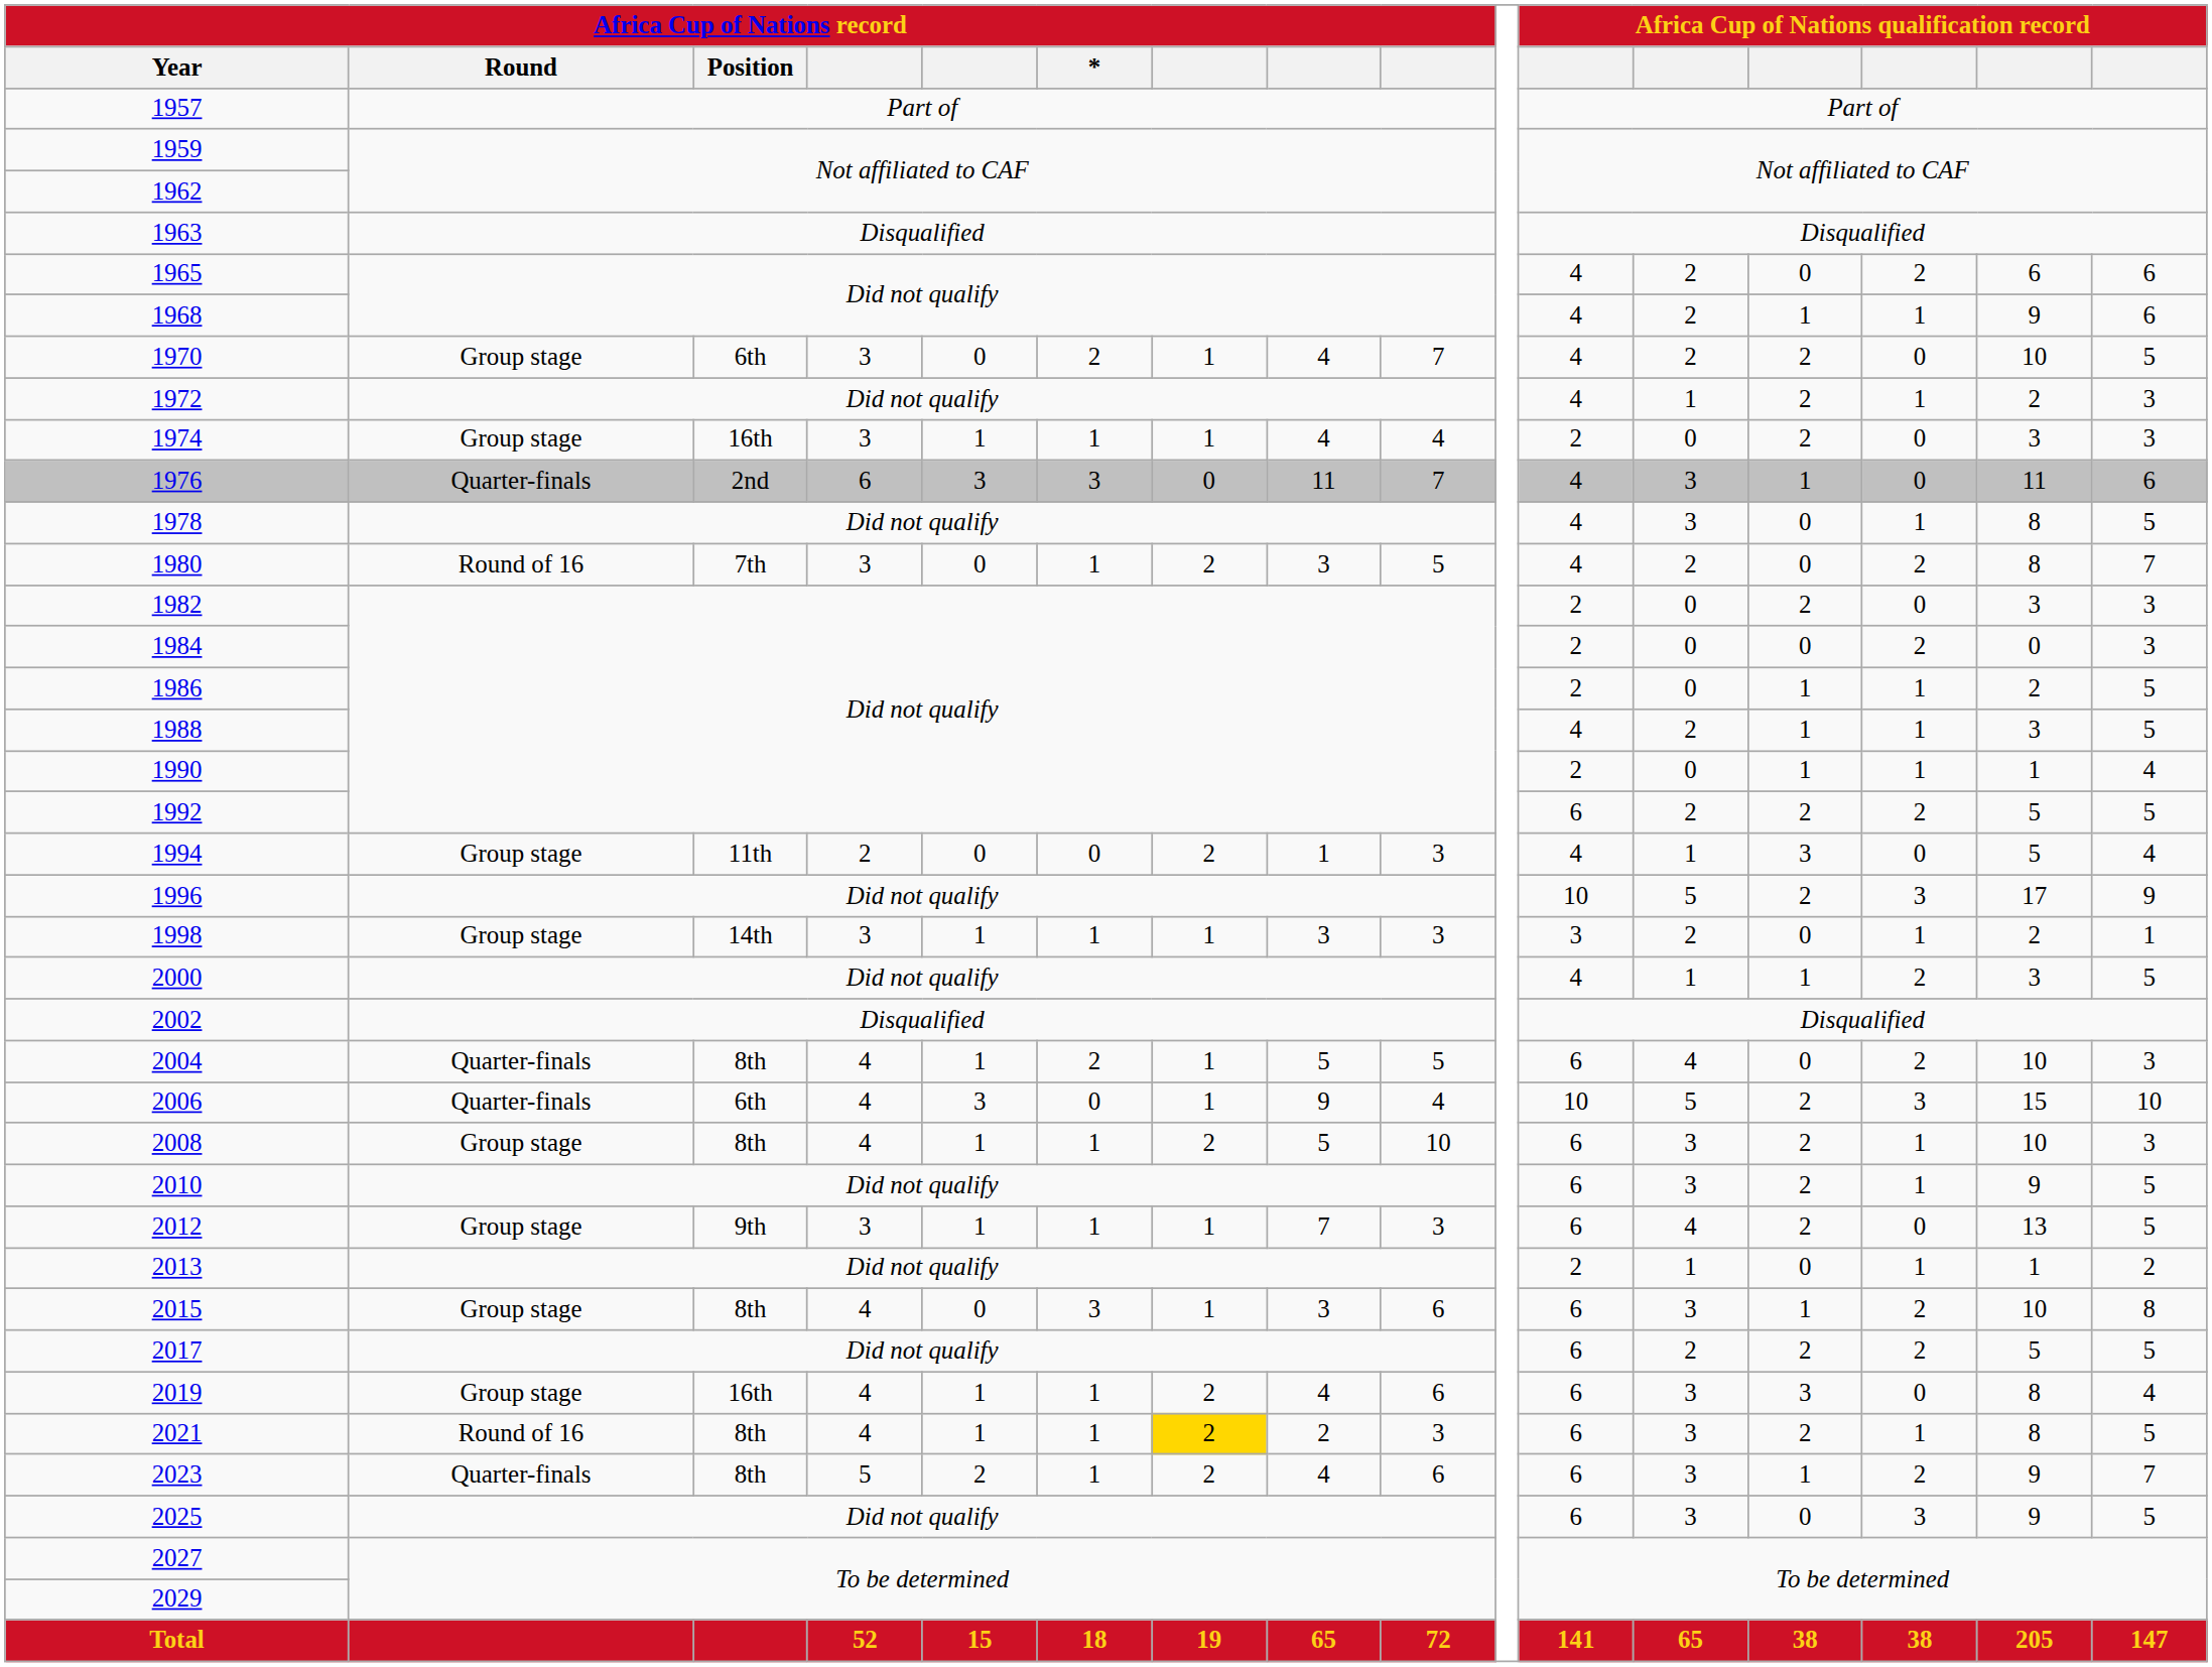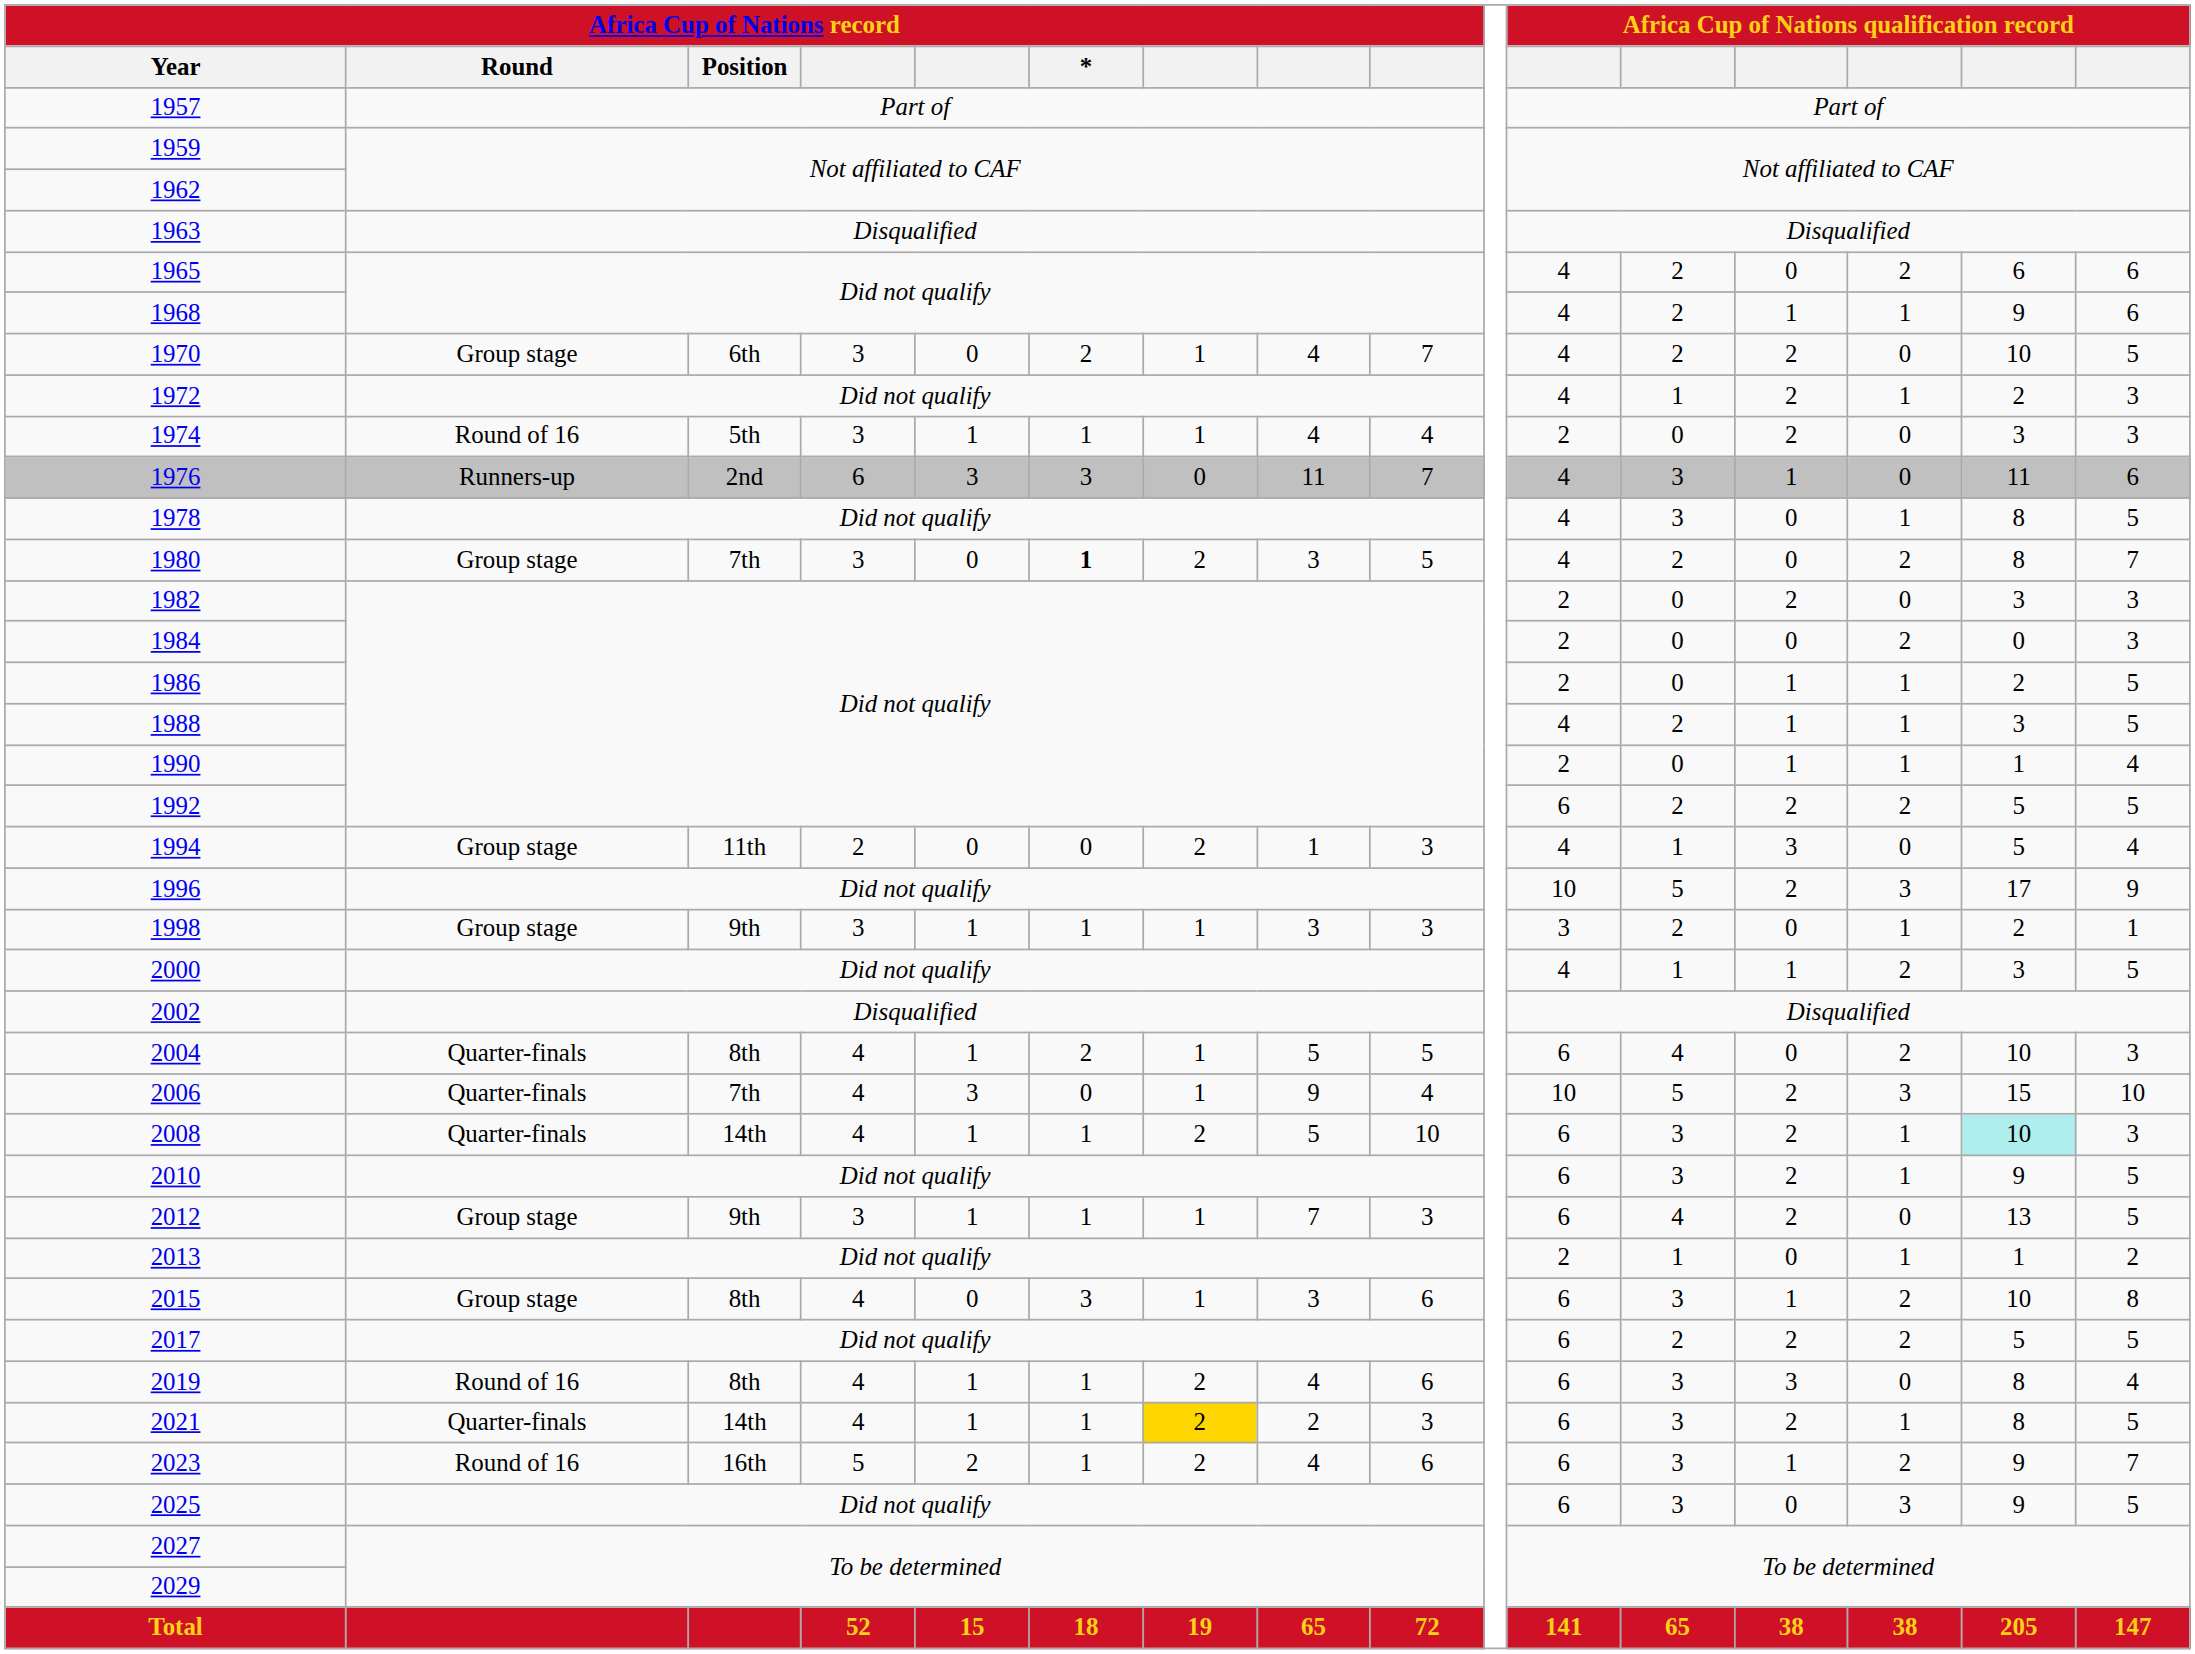1974 | Africa Cup of Nations record / Round: Group stage -> Round of 16
1974 | Africa Cup of Nations record / Position: 16th -> 5th
1976 | Africa Cup of Nations record / Round: Quarter-finals -> Runners-up
1980 | Africa Cup of Nations record / Round: Round of 16 -> Group stage
1980 | Africa Cup of Nations record / *: normal -> bold
1998 | Africa Cup of Nations record / Position: 14th -> 9th
2006 | Africa Cup of Nations record / Position: 6th -> 7th
2008 | Africa Cup of Nations record / Round: Group stage -> Quarter-finals
2008 | Africa Cup of Nations record / Position: 8th -> 14th
2008 | column 15: no background -> paleturquoise background
2019 | Africa Cup of Nations record / Round: Group stage -> Round of 16
2019 | Africa Cup of Nations record / Position: 16th -> 8th
2021 | Africa Cup of Nations record / Round: Round of 16 -> Quarter-finals
2021 | Africa Cup of Nations record / Position: 8th -> 14th
2023 | Africa Cup of Nations record / Round: Quarter-finals -> Round of 16
2023 | Africa Cup of Nations record / Position: 8th -> 16th
